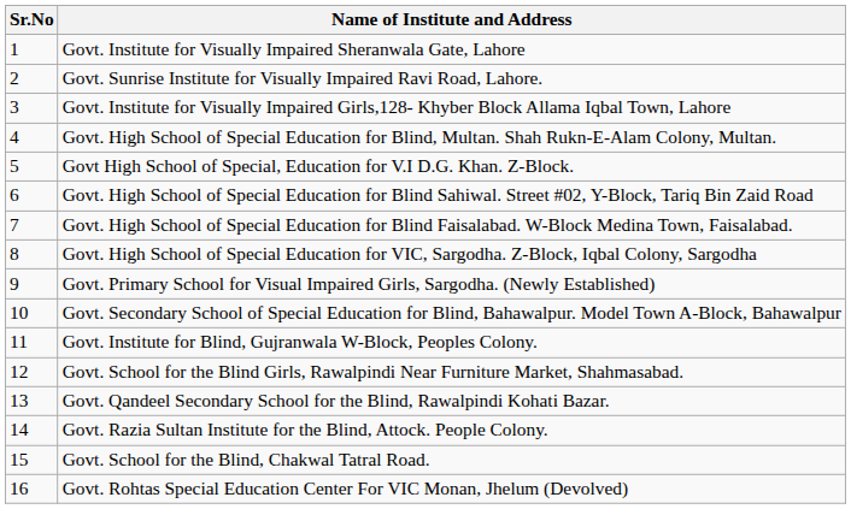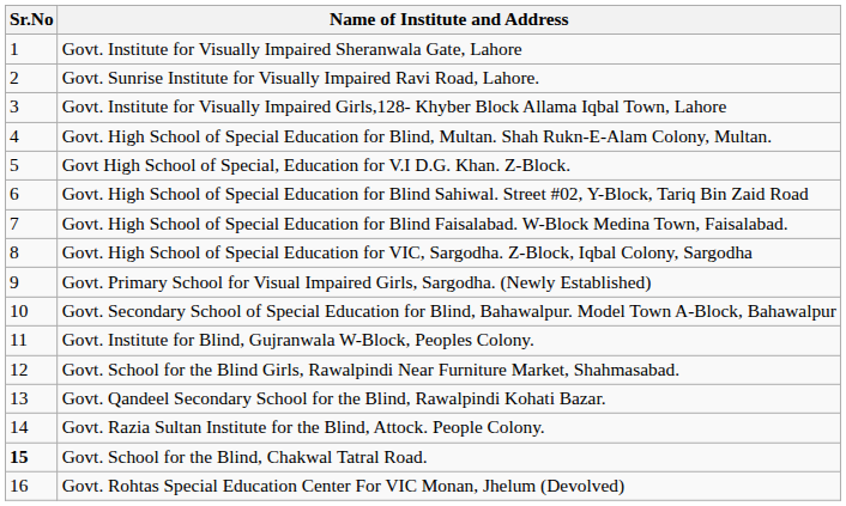Govt. School for the Blind, Chakwal Tatral Road. | Sr.No: normal -> bold
